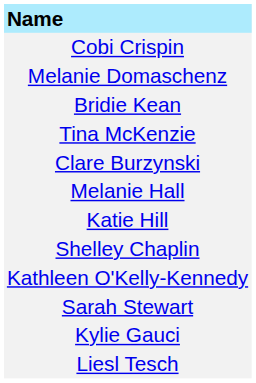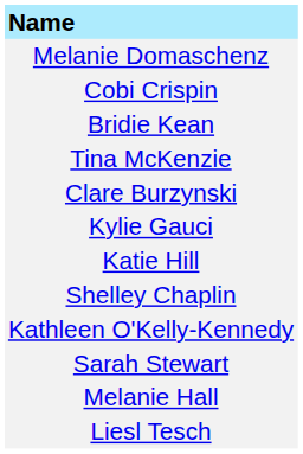row 2 | column 1: Cobi Crispin -> Melanie Domaschenz
row 3 | column 1: Melanie Domaschenz -> Cobi Crispin
row 7 | column 1: Melanie Hall -> Kylie Gauci
row 12 | column 1: Kylie Gauci -> Melanie Hall
